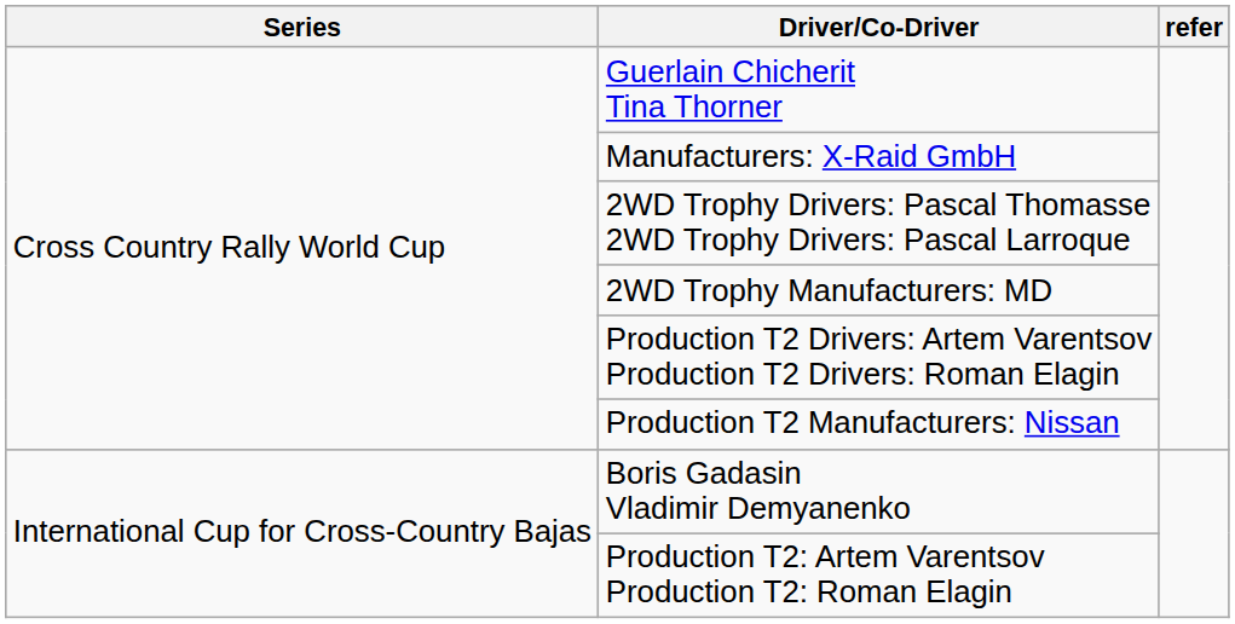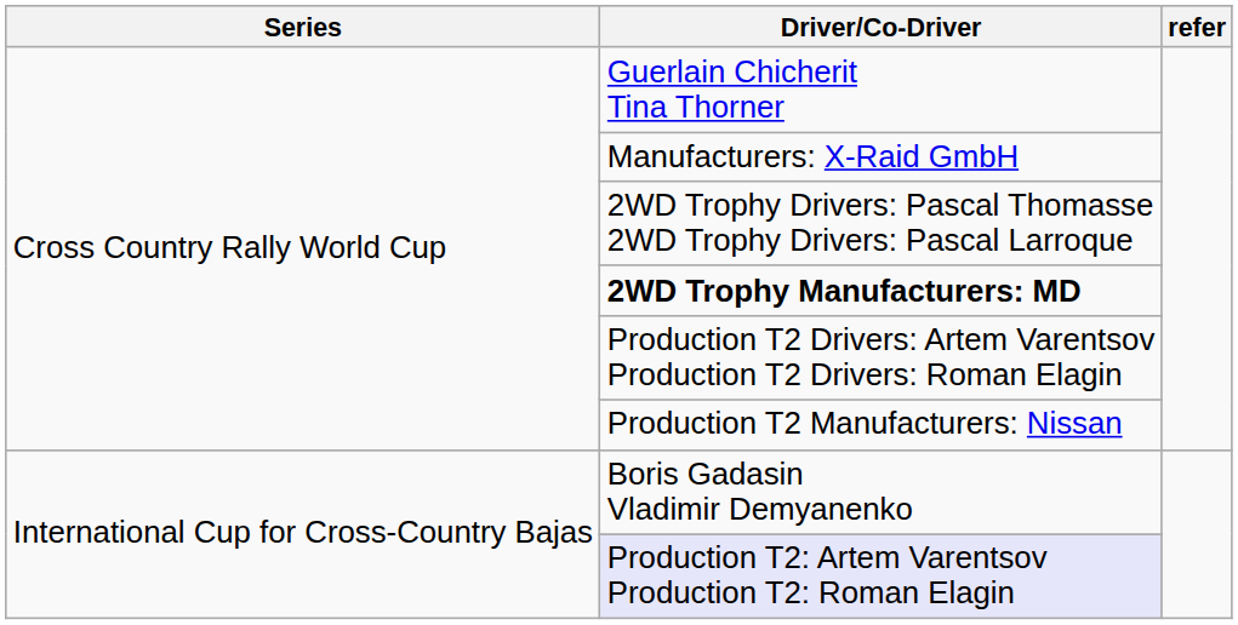2WD Trophy Manufacturers: MD | Driver/Co-Driver: normal -> bold
Production T2: Artem Varentsov Production T2: Roman Elagin | Driver/Co-Driver: no background -> lavender background
